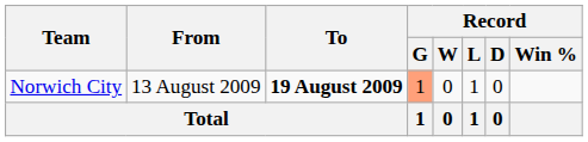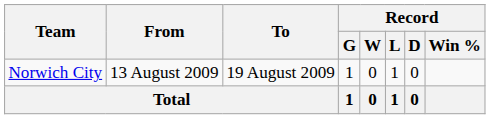Norwich City | To: bold -> normal
Norwich City | Record / G: lightsalmon background -> no background
